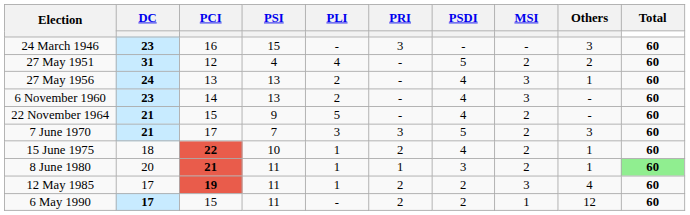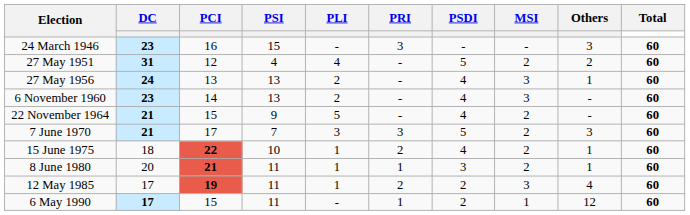8 June 1980 | Total: lightgreen background -> no background
6 May 1990 | PRI: 2 -> 1
